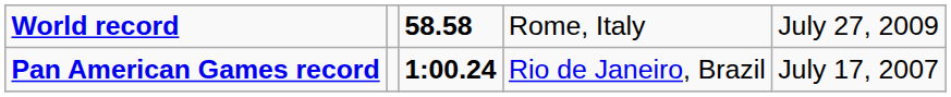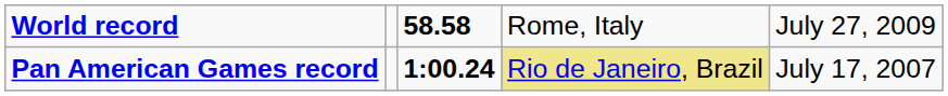Pan American Games record | column 4: no background -> khaki background
